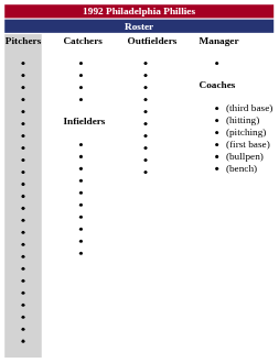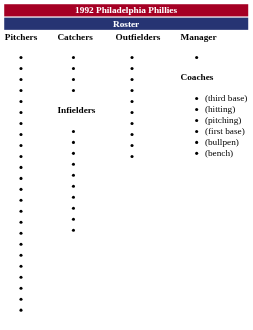Pitchers | column 1: lightgrey background -> no background
